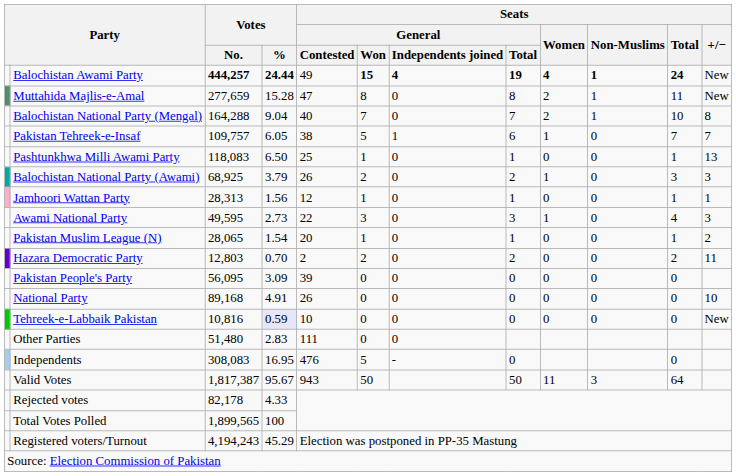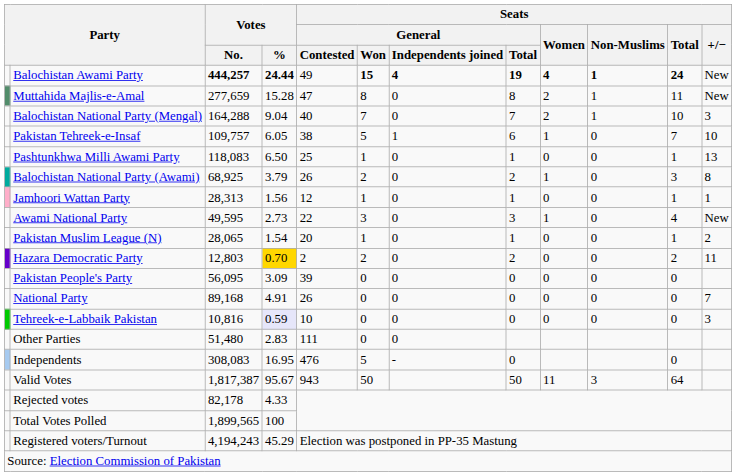Balochistan National Party (Mengal) | Seats / +/−: 8 -> 3
Pakistan Tehreek-e-Insaf | Seats / +/−: 7 -> 10
Balochistan National Party (Awami) | Seats / +/−: 3 -> 8
Awami National Party | Seats / +/−: 3 -> New
Hazara Democratic Party | Votes / %: no background -> gold background
National Party | Seats / +/−: 10 -> 7
Tehreek-e-Labbaik Pakistan | Seats / +/−: New -> 3
